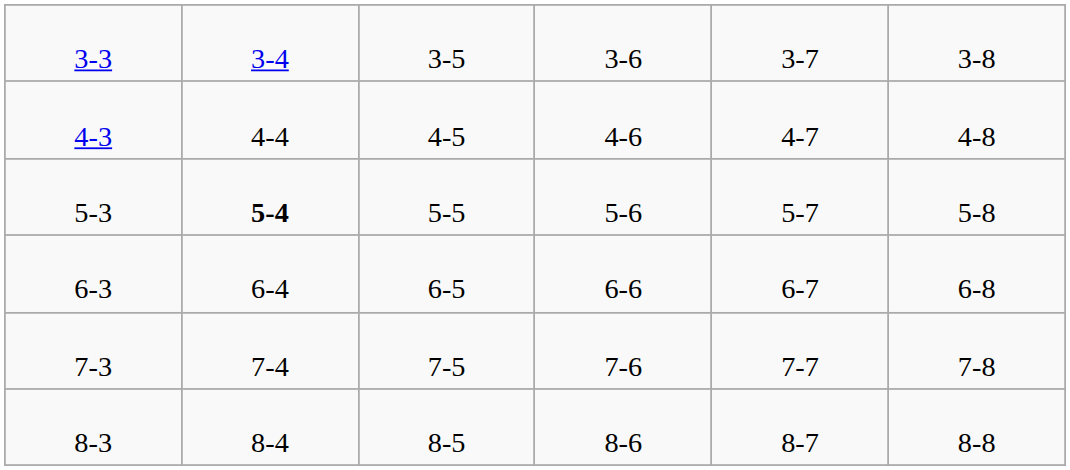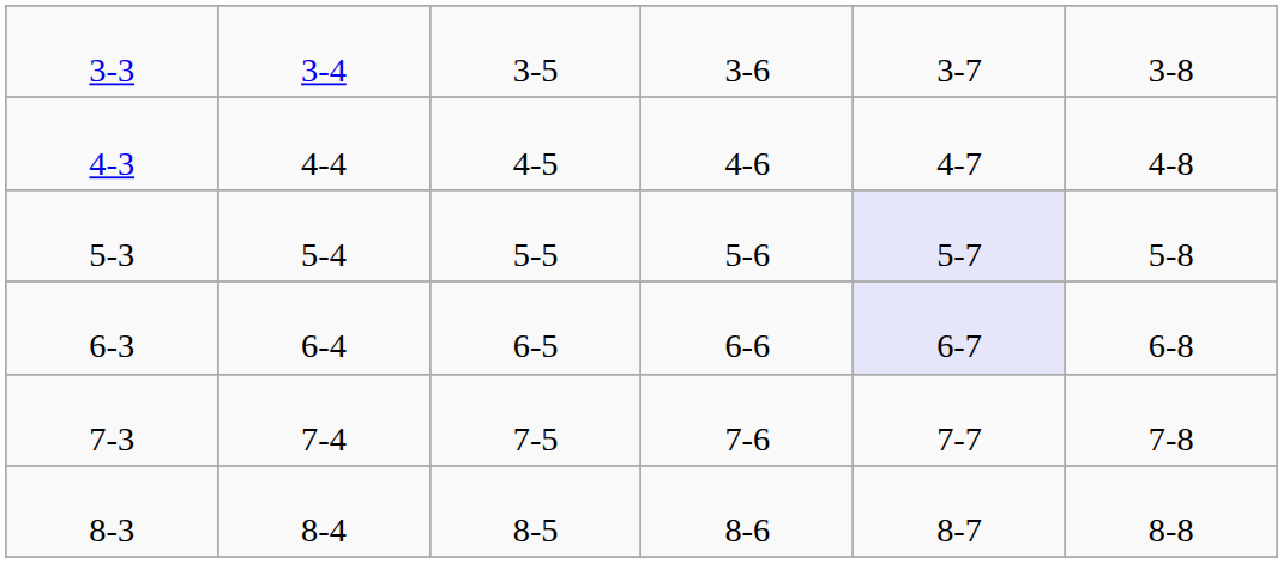5-3 | column 2: bold -> normal
5-3 | column 5: no background -> lavender background
6-3 | column 5: no background -> lavender background
